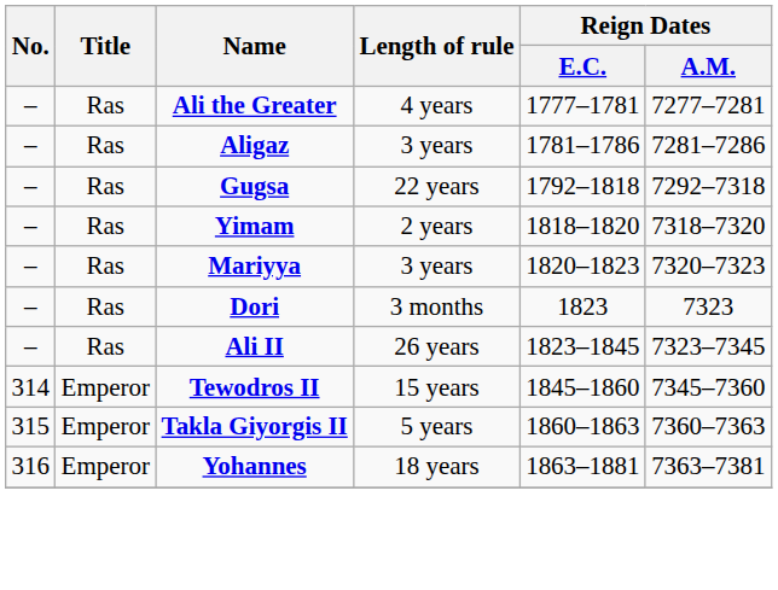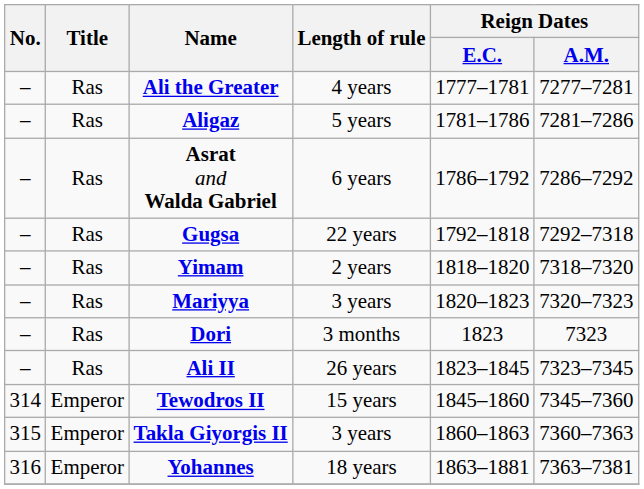Aligaz | Length of rule: 3 years -> 5 years
+ row: – | Ras | Asrat and Walda Gabriel | 6 years | 1786–1792 | 7286–7292
Takla Giyorgis II | Length of rule: 5 years -> 3 years
